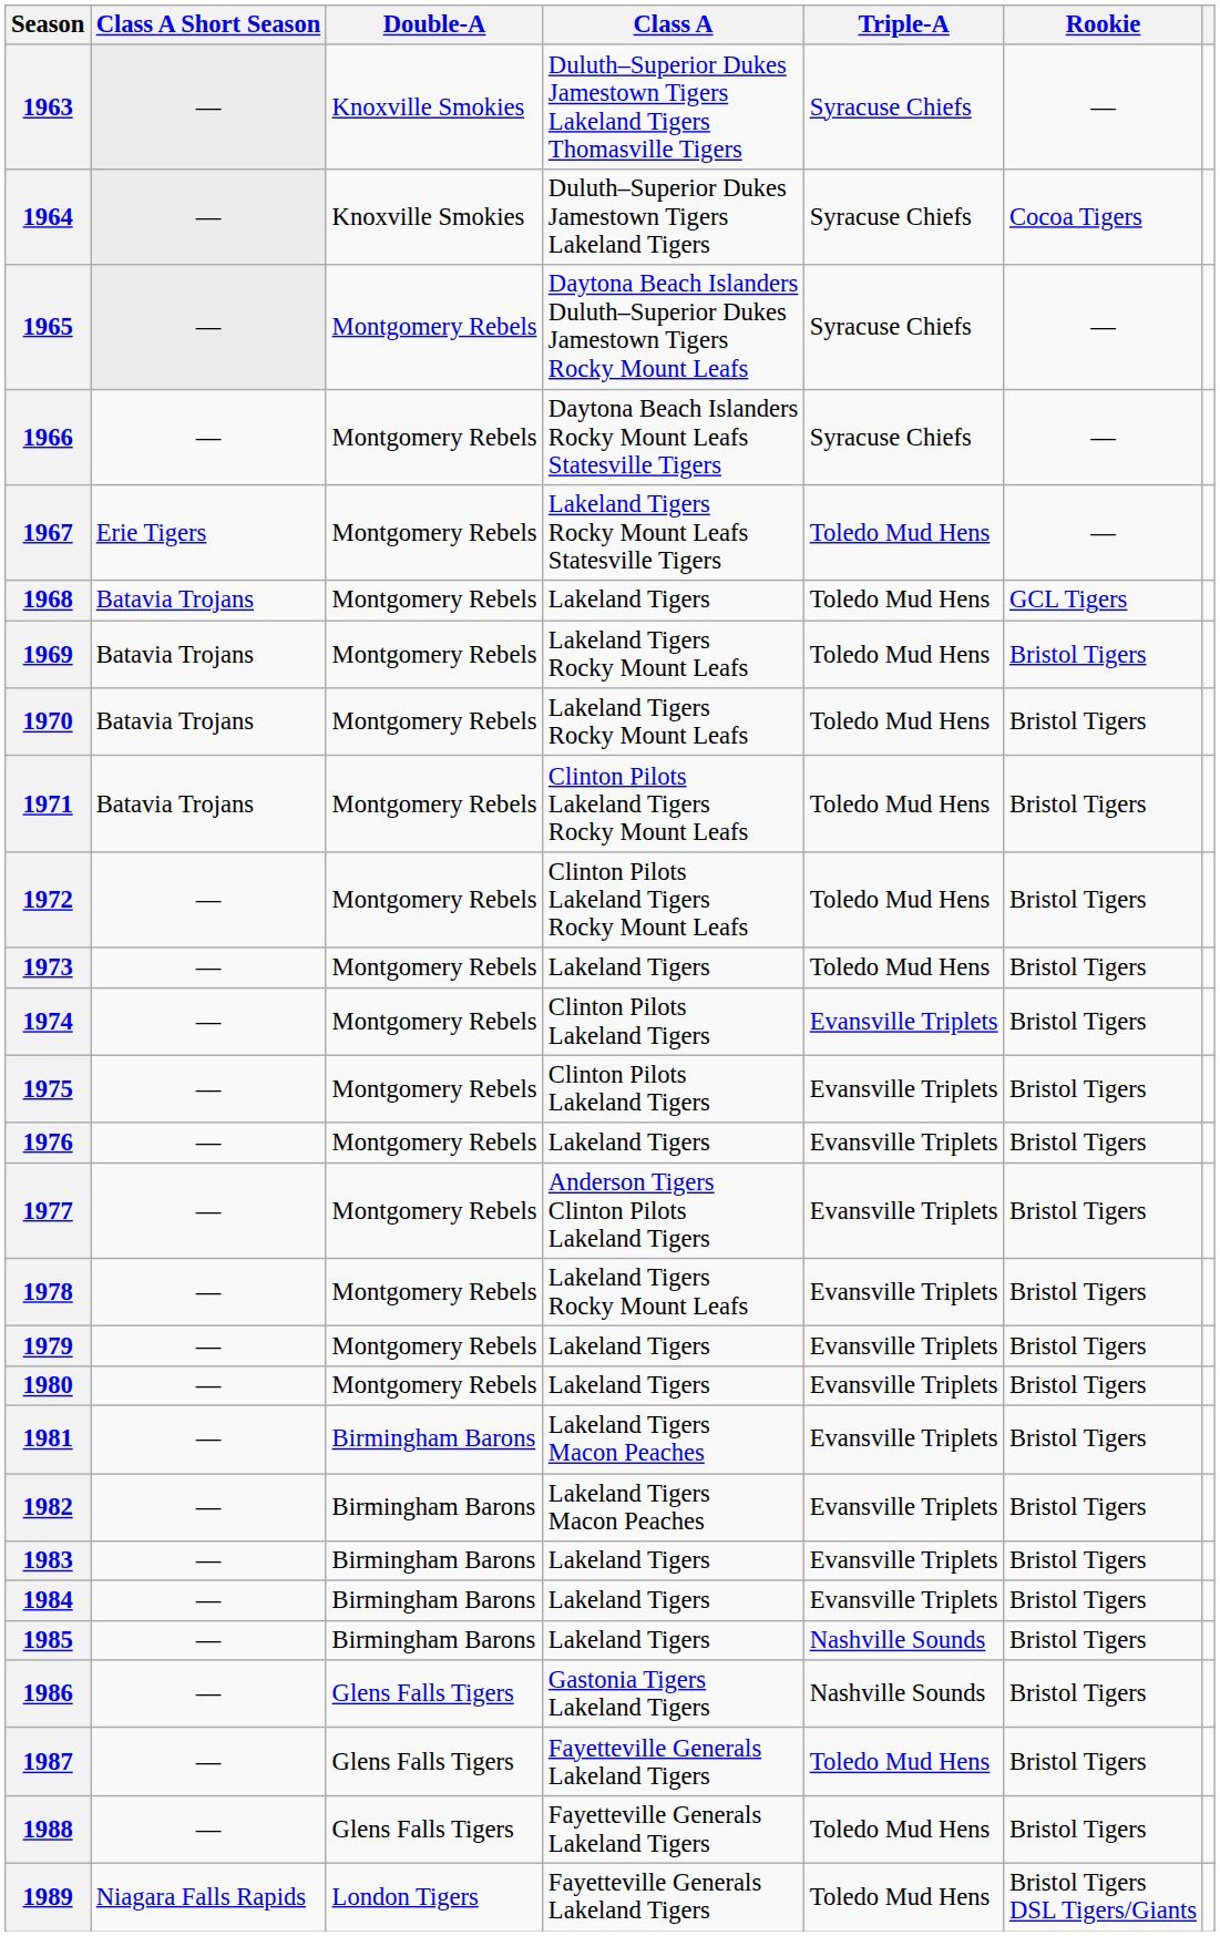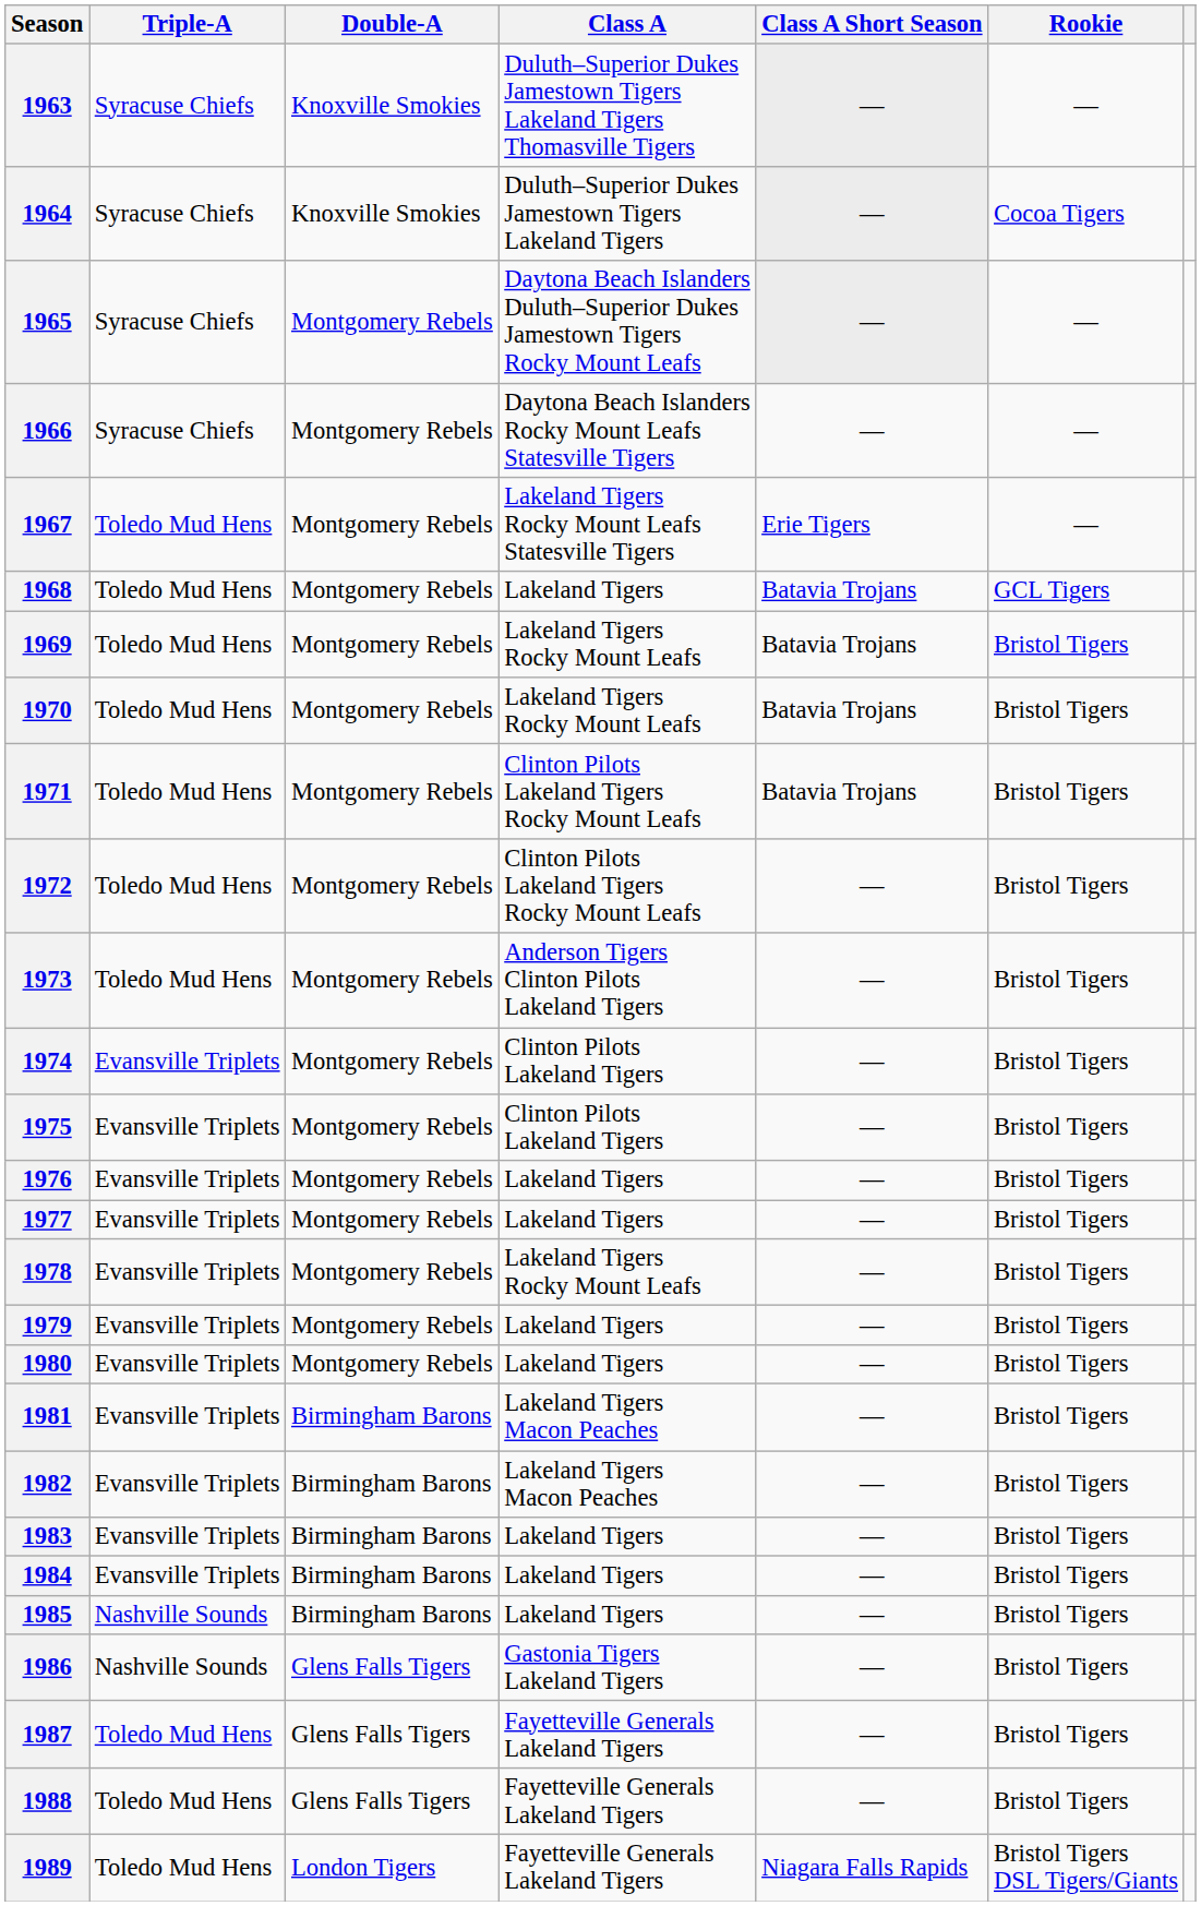columns swapped: Triple-A <-> Class A Short Season
1973 | Class A: Lakeland Tigers -> Anderson Tigers Clinton Pilots Lakeland Tigers
1977 | Class A: Anderson Tigers Clinton Pilots Lakeland Tigers -> Lakeland Tigers
